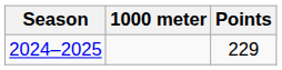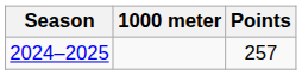2024–2025 | Points: 229 -> 257
